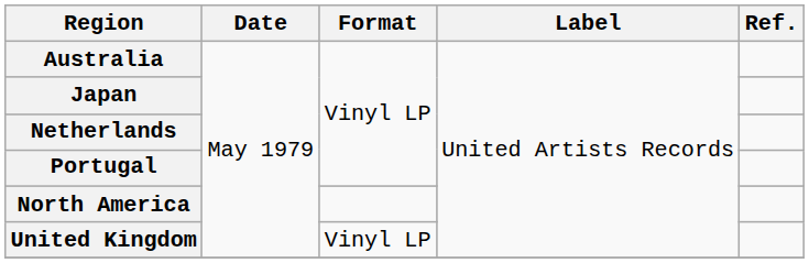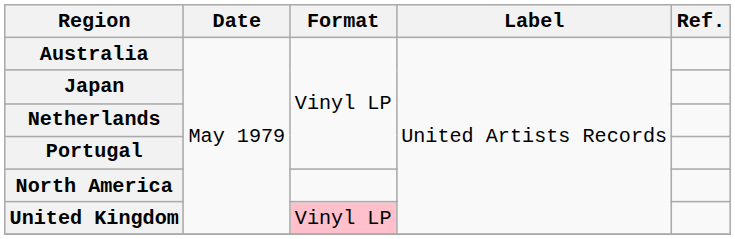United Kingdom | Format: no background -> pink background
